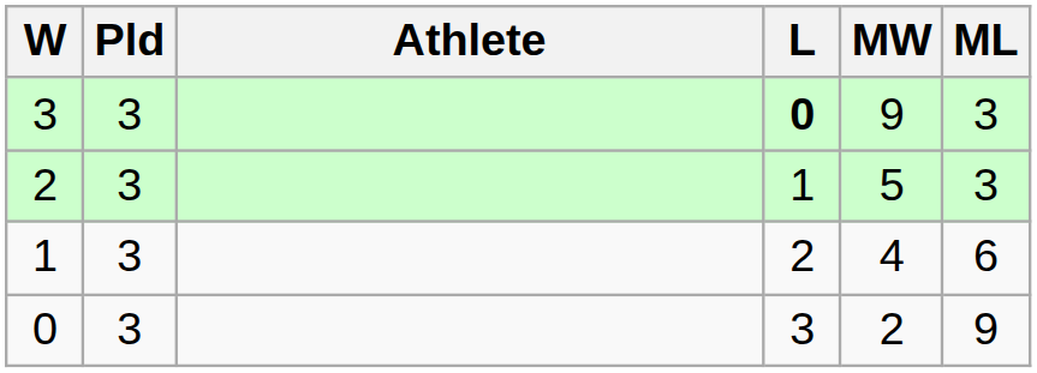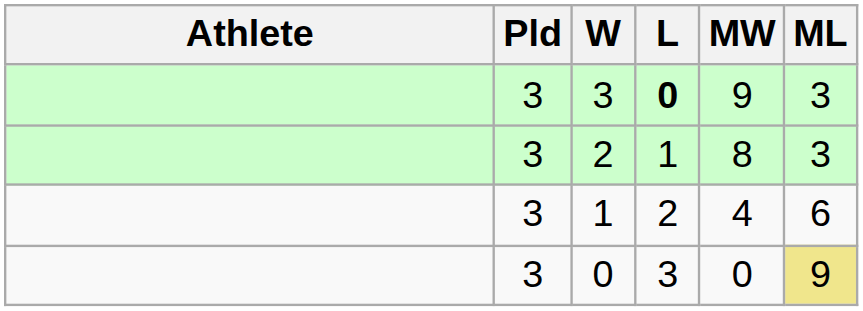columns swapped: Athlete <-> W
row 3 | MW: 5 -> 8
row 5 | MW: 2 -> 0
row 5 | ML: no background -> khaki background
